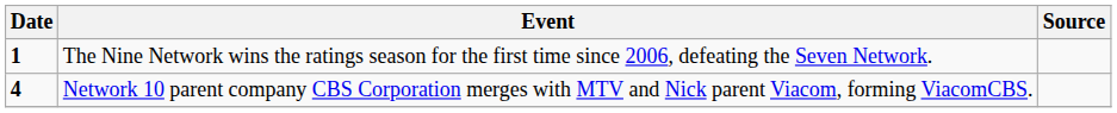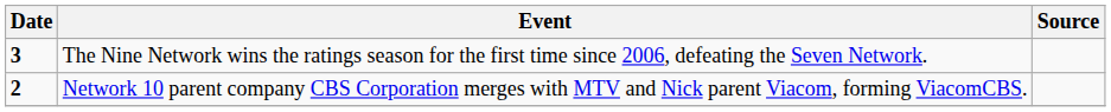row 2 | Date: 1 -> 3
row 3 | Date: 4 -> 2
